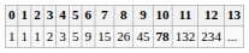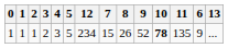columns swapped: 6 <-> 12
row 2 | 9: 45 -> 52
row 2 | 11: 132 -> 135
